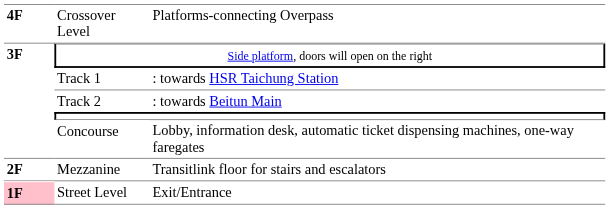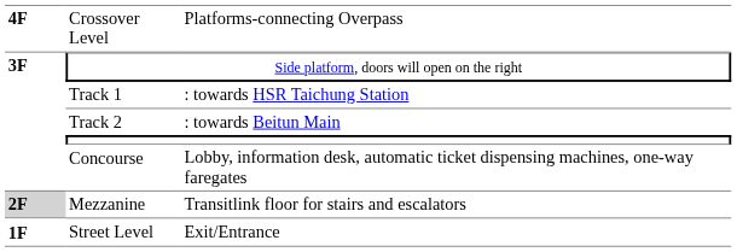Mezzanine | column 1: no background -> lightgrey background
Street Level | column 1: pink background -> no background
